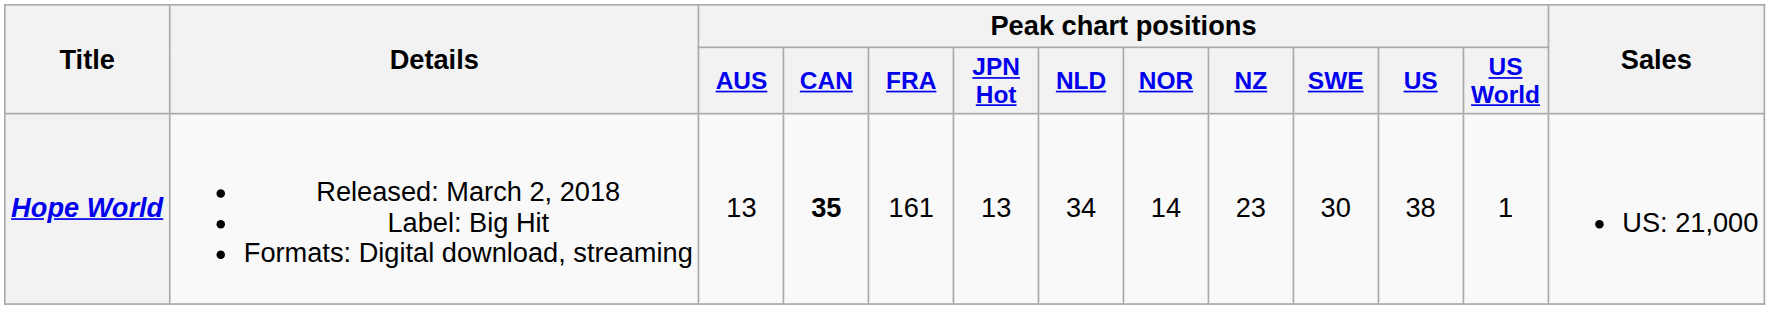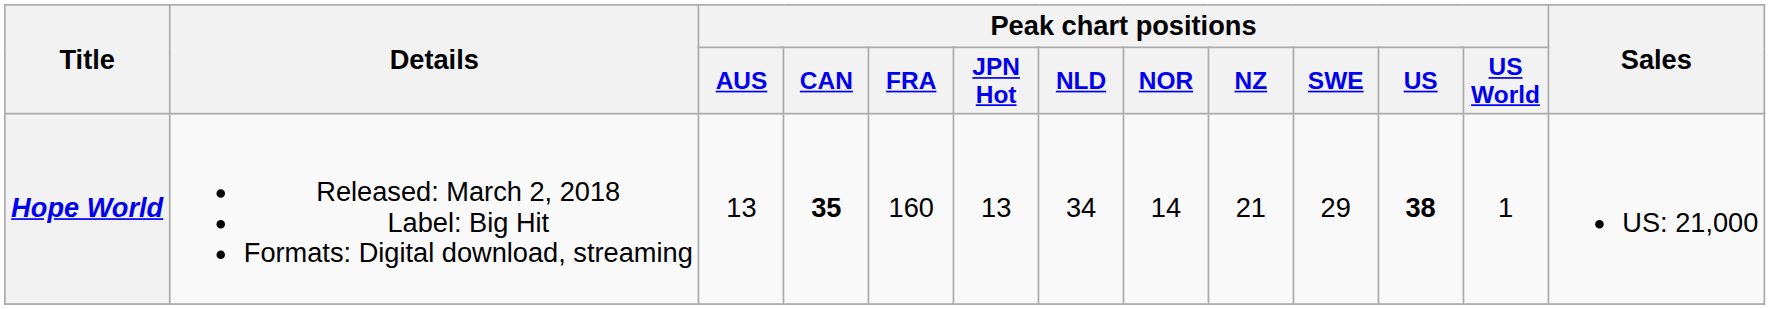Hope World | Peak chart positions / FRA: 161 -> 160
Hope World | Peak chart positions / NZ: 23 -> 21
Hope World | Peak chart positions / SWE: 30 -> 29
Hope World | Peak chart positions / US: normal -> bold
